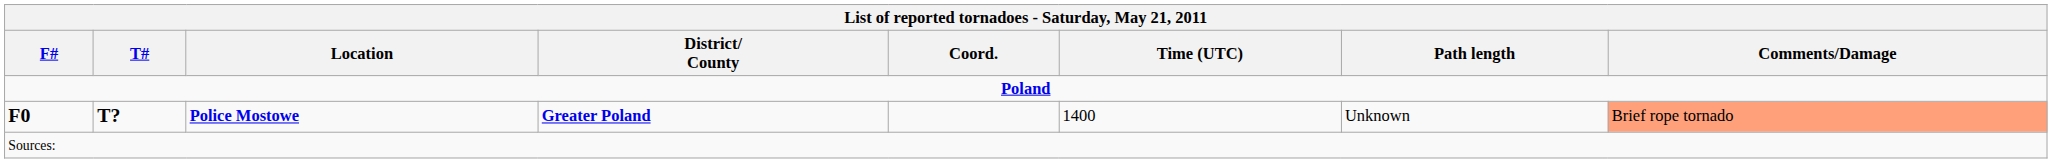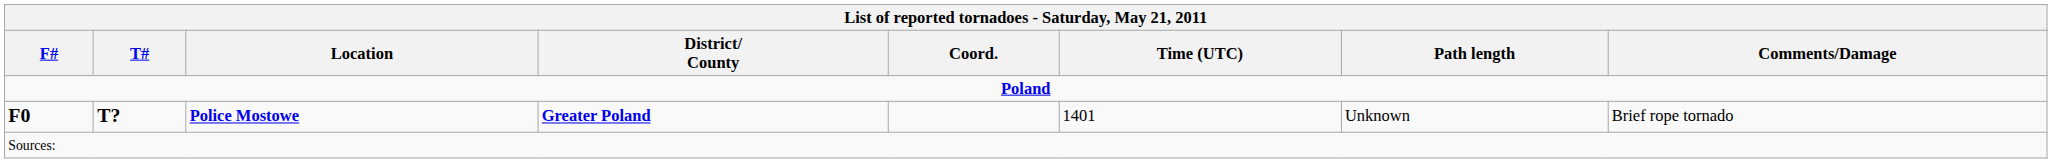F0 | Time (UTC): 1400 -> 1401
F0 | Comments/Damage: lightsalmon background -> no background
